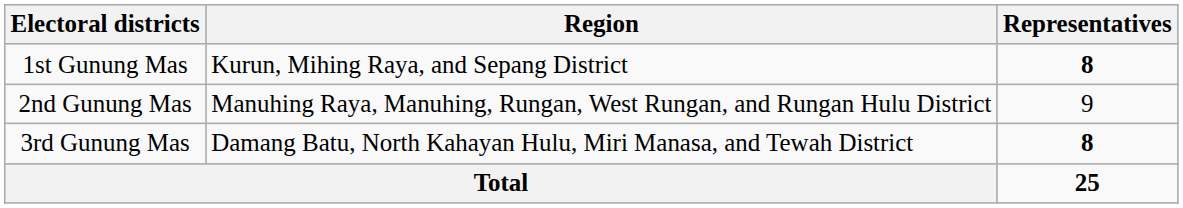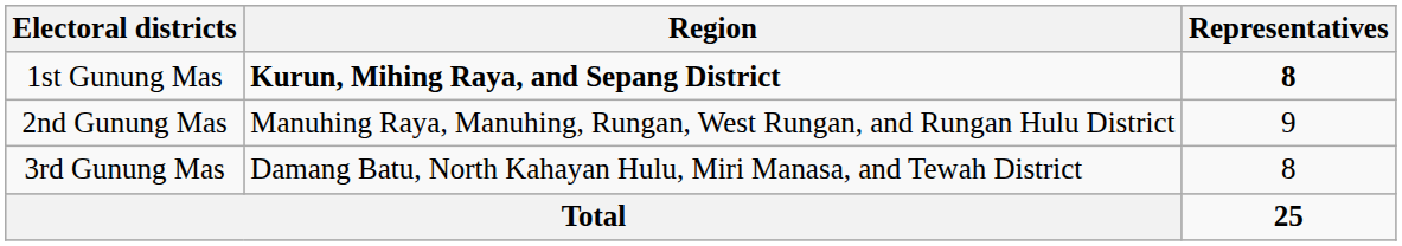1st Gunung Mas | Region: normal -> bold
3rd Gunung Mas | Representatives: bold -> normal
